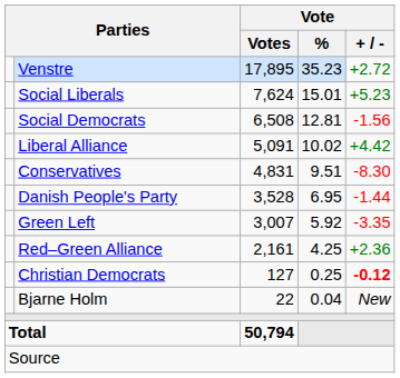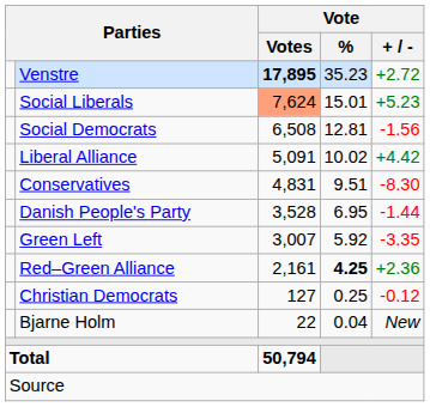Venstre | Vote / Votes: normal -> bold
Social Liberals | Vote / Votes: no background -> lightsalmon background
Red–Green Alliance | Vote / %: normal -> bold
Christian Democrats | Vote / + / -: bold -> normal
